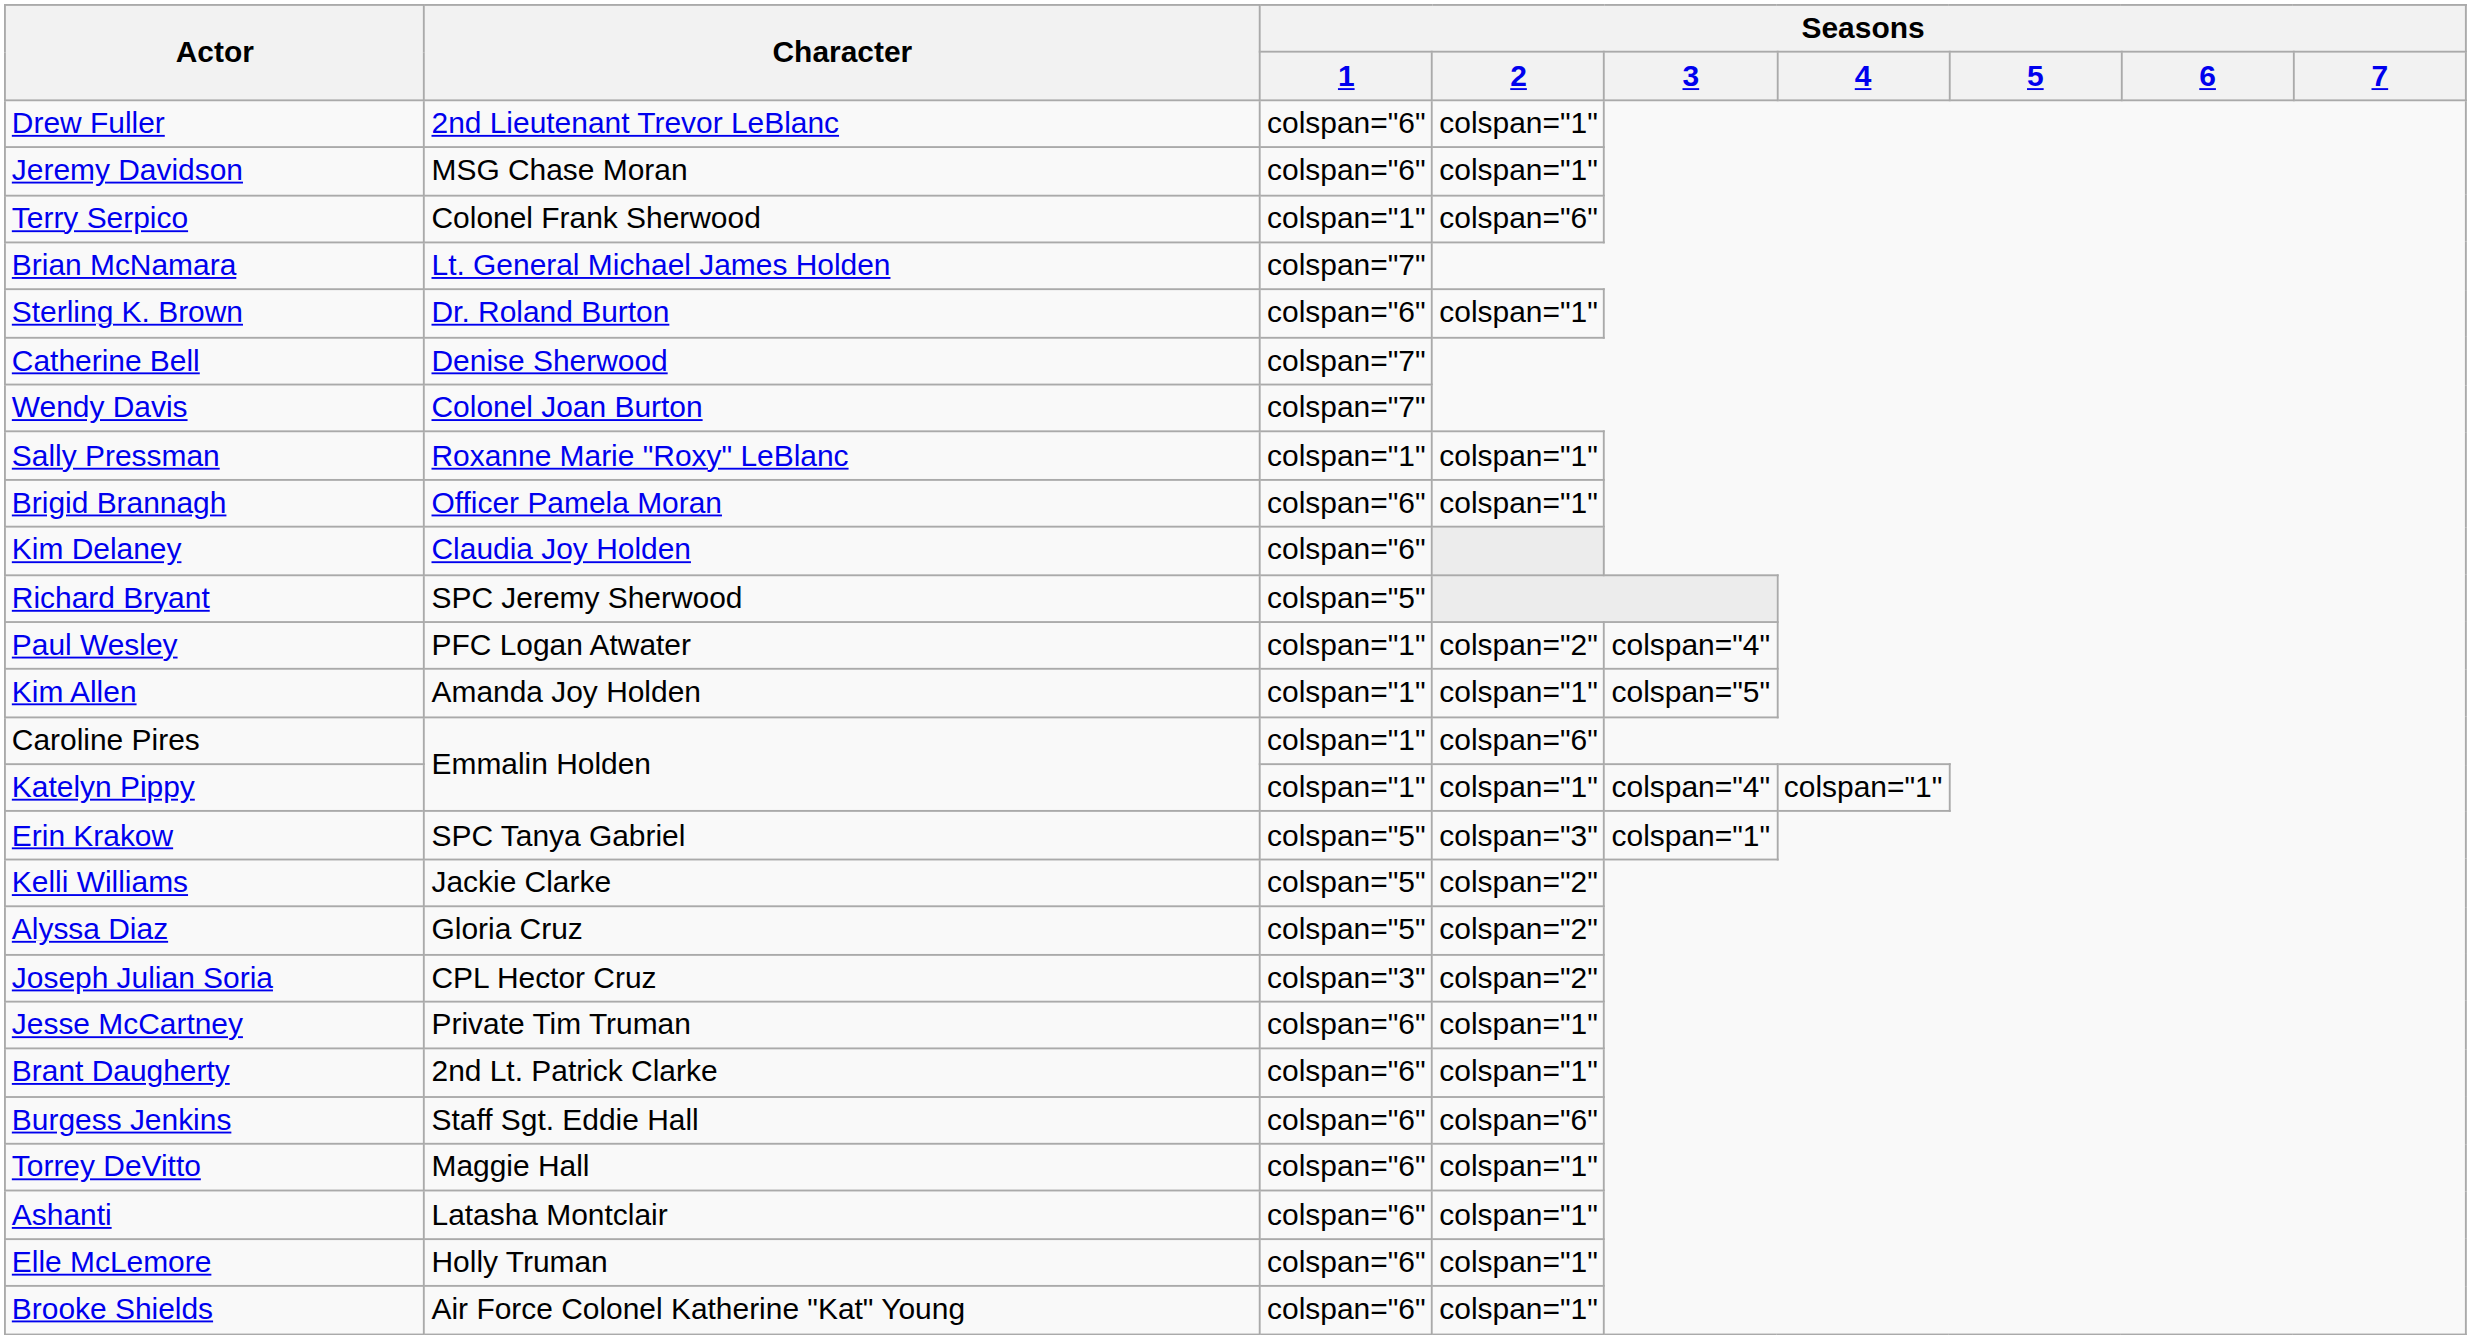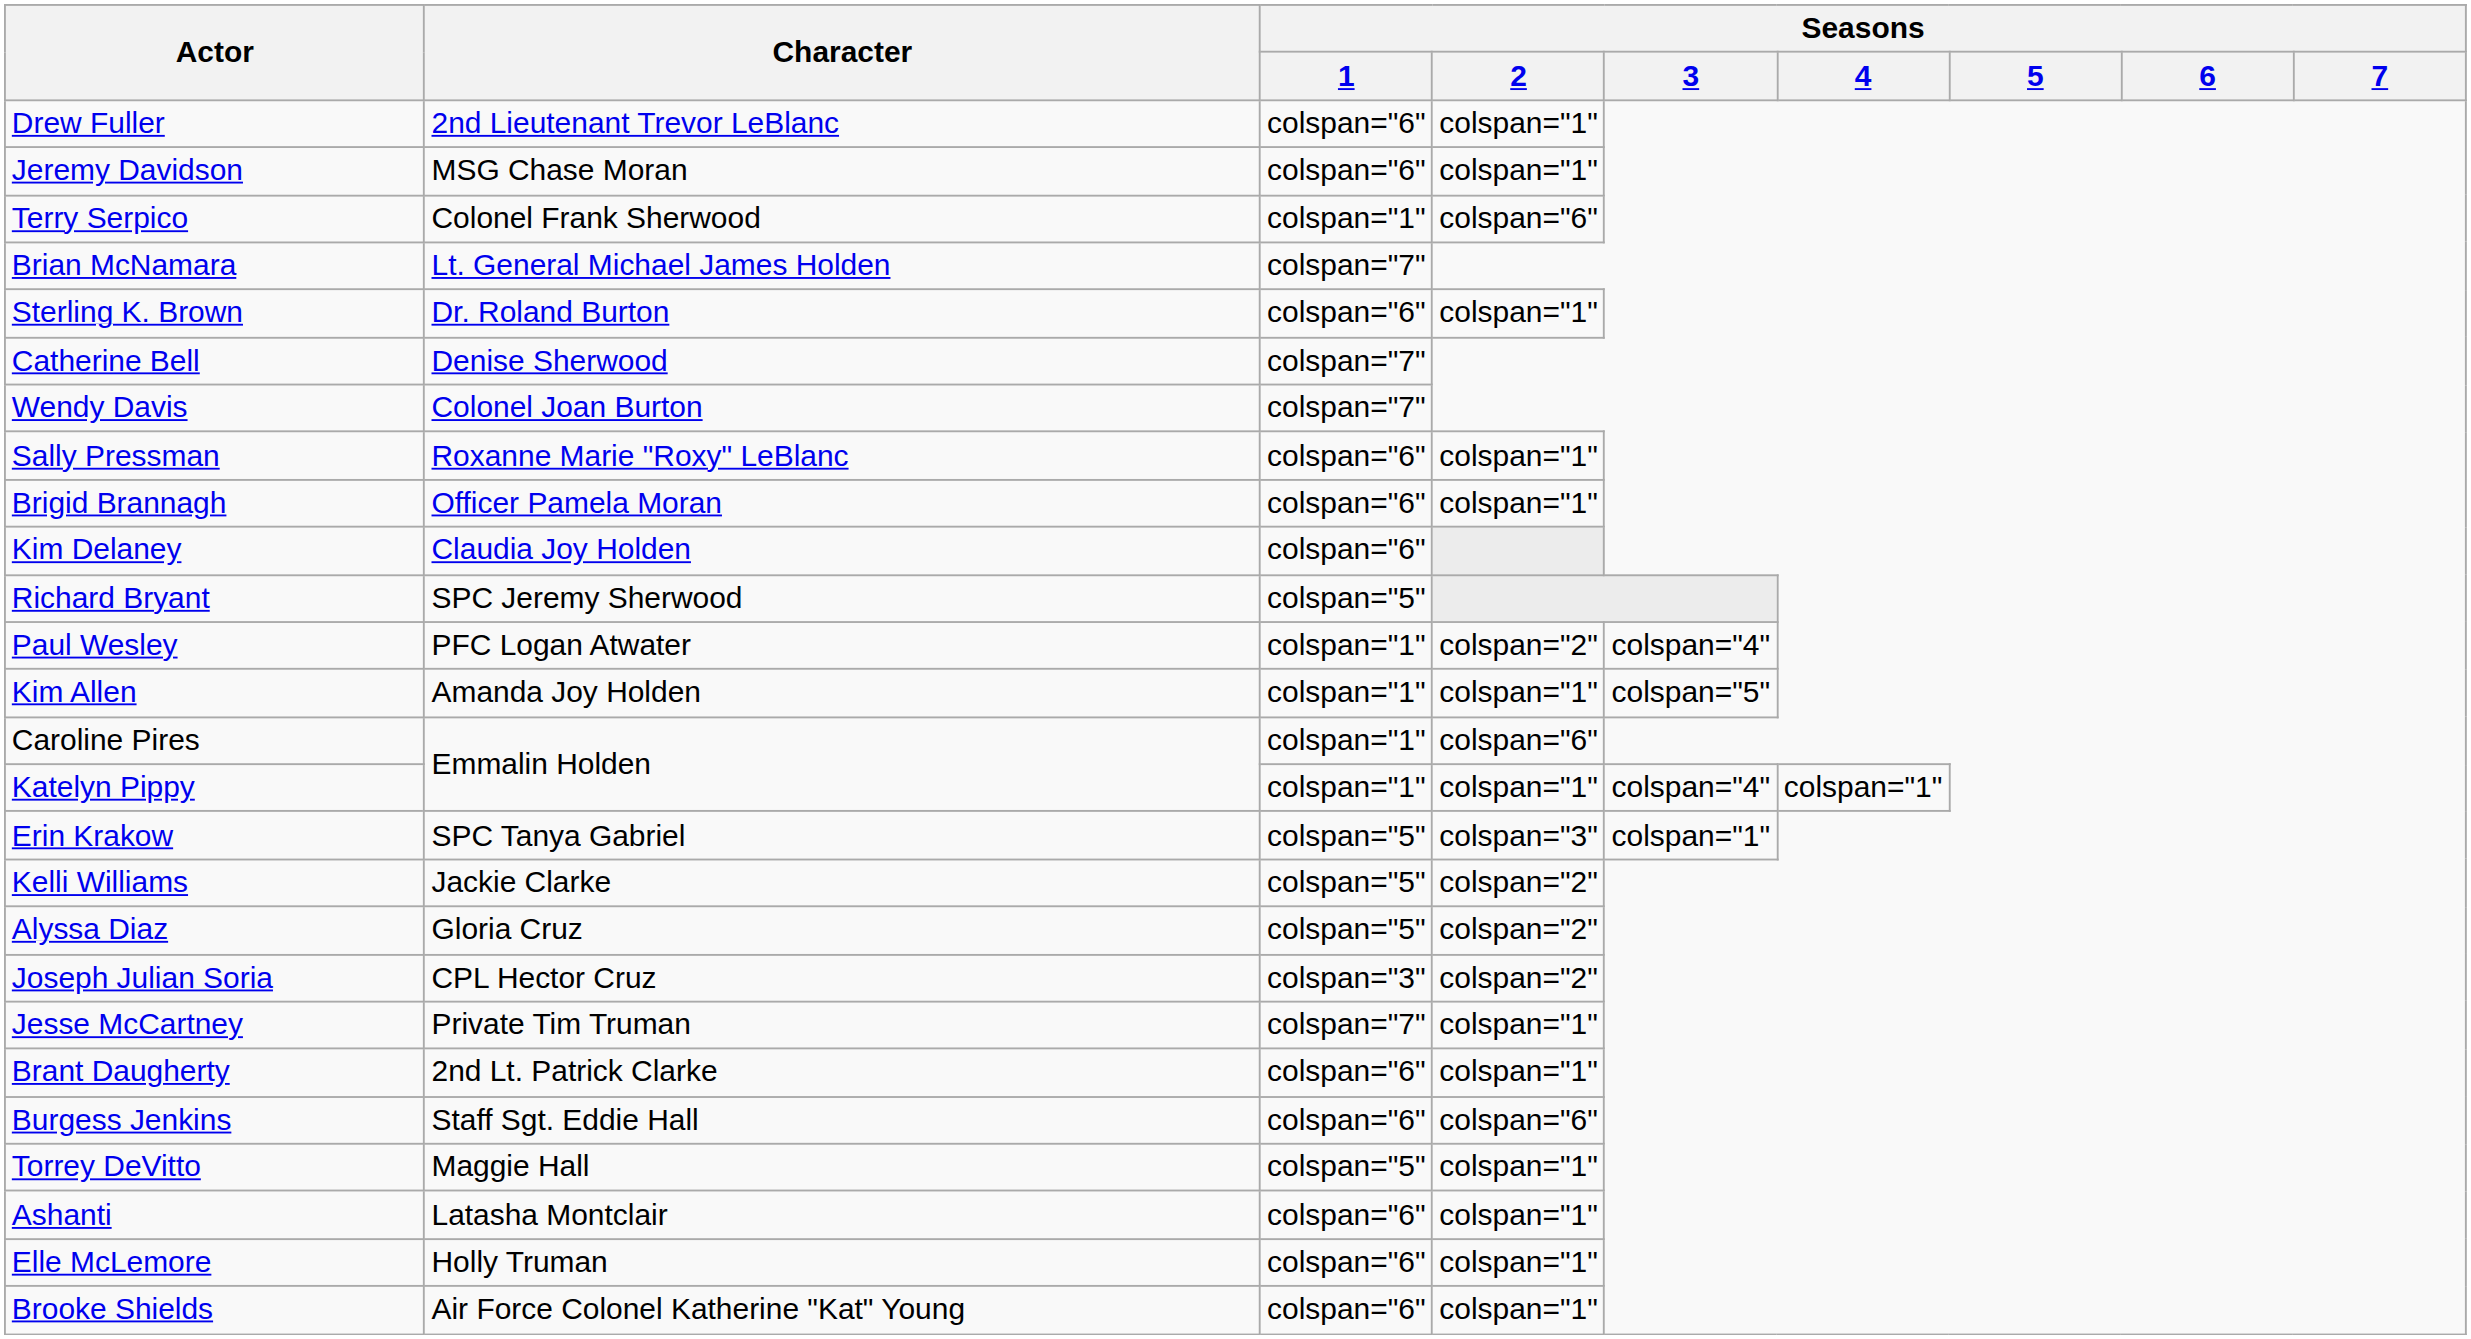Sally Pressman | Seasons / 1: colspan="1" -> colspan="6"
Jesse McCartney | Seasons / 1: colspan="6" -> colspan="7"
Torrey DeVitto | Seasons / 1: colspan="6" -> colspan="5"
